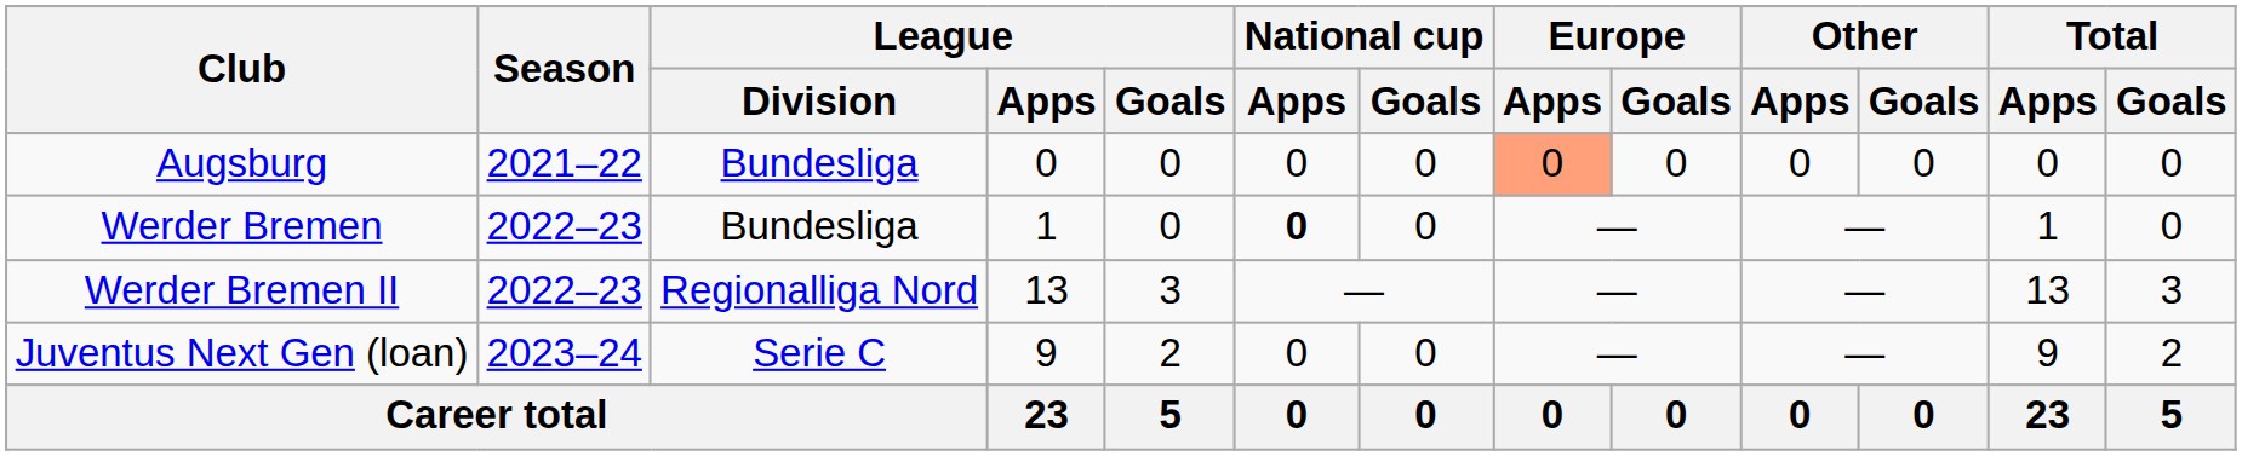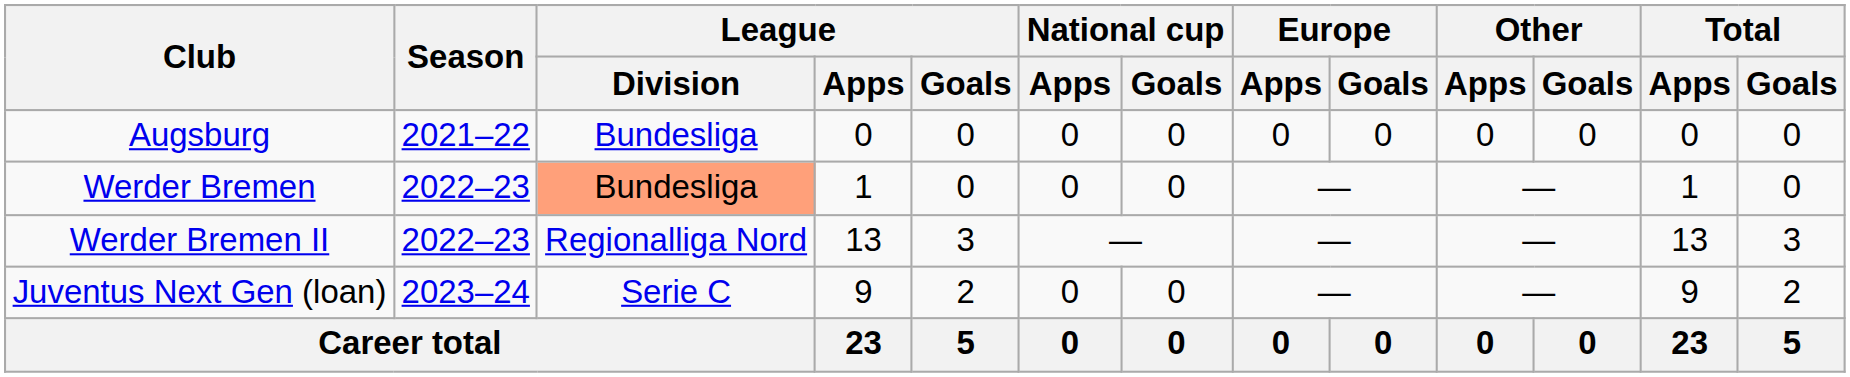Augsburg | Europe / Apps: lightsalmon background -> no background
Werder Bremen | League / Division: no background -> lightsalmon background
Werder Bremen | National cup / Apps: bold -> normal
